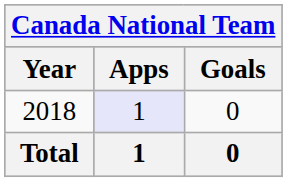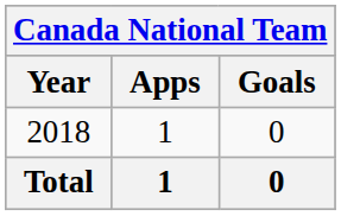2018 | Apps: lavender background -> no background
